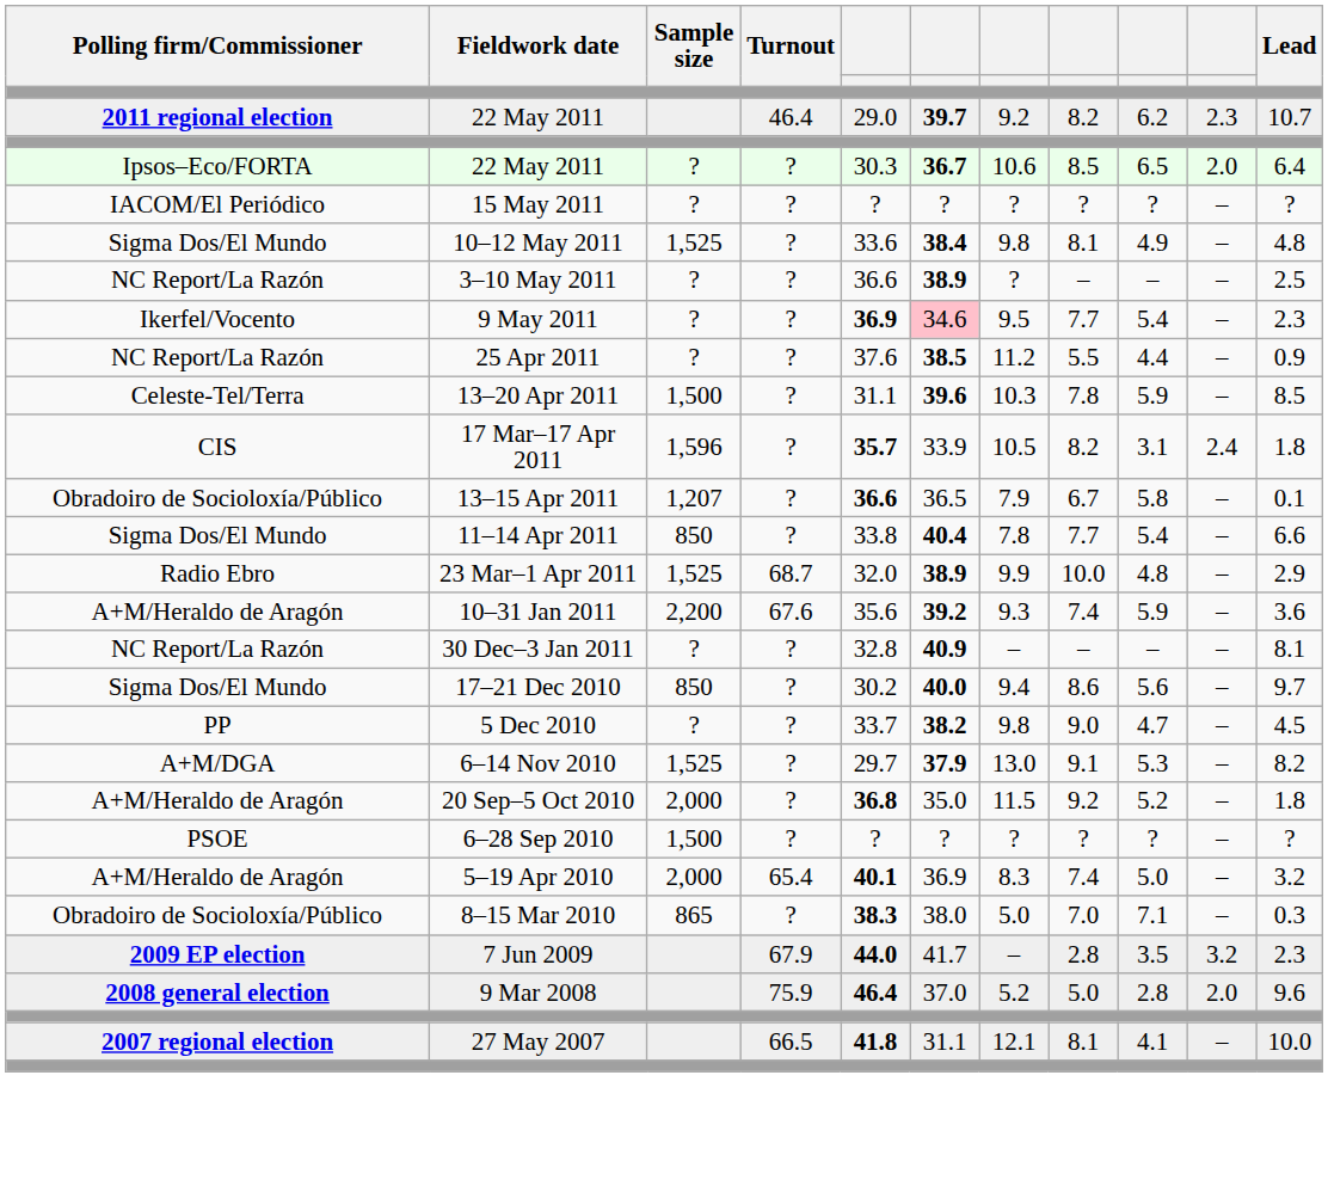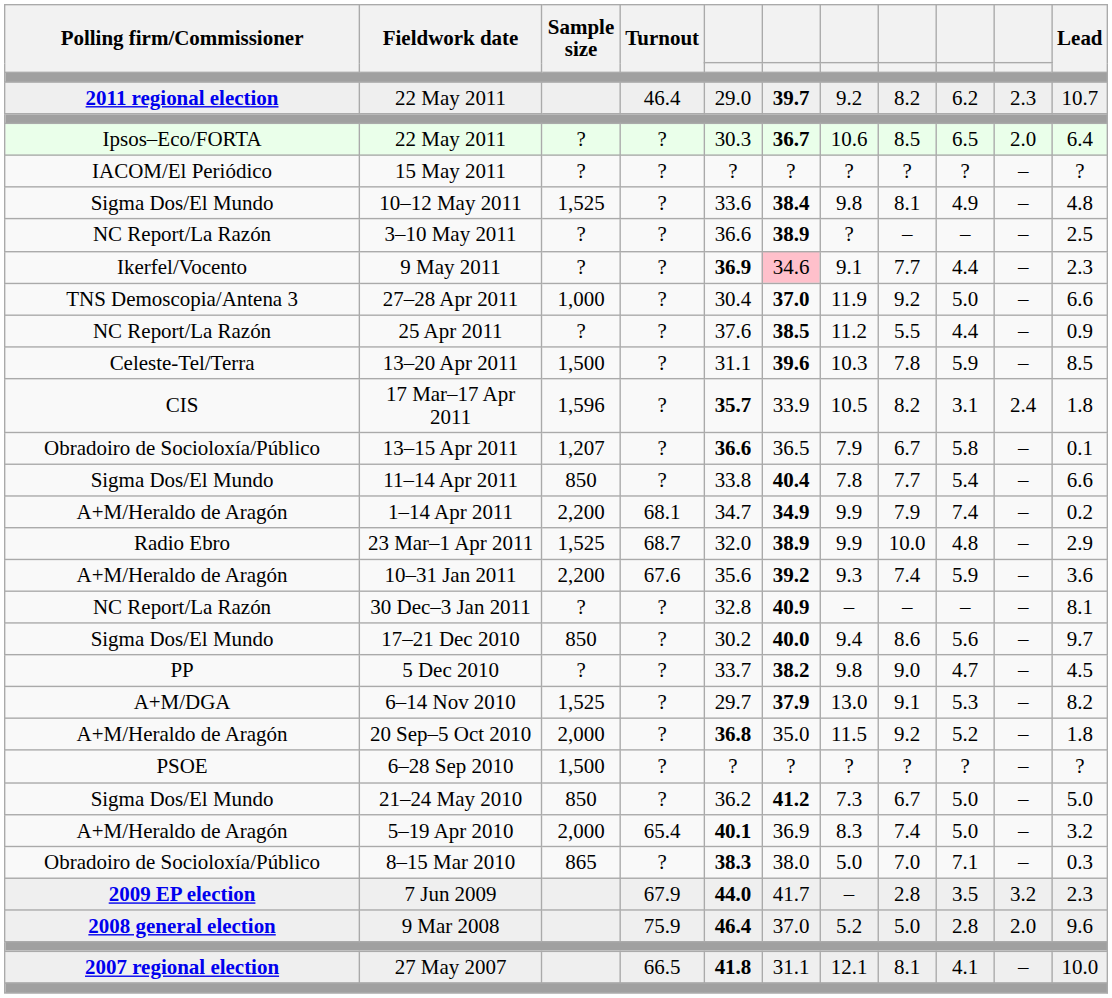9 May 2011 | column 7: 9.5 -> 9.1
9 May 2011 | column 9: 5.4 -> 4.4
+ row: TNS Demoscopia/Antena 3 | 27–28 Apr 2011 | 1,000 | ? | 30.4 | 37.0 | 11.9 | 9.2 | 5.0 | – | 6.6
+ row: A+M/Heraldo de Aragón | 1–14 Apr 2011 | 2,200 | 68.1 | 34.7 | 34.9 | 9.9 | 7.9 | 7.4 | – | 0.2
+ row: Sigma Dos/El Mundo | 21–24 May 2010 | 850 | ? | 36.2 | 41.2 | 7.3 | 6.7 | 5.0 | – | 5.0
